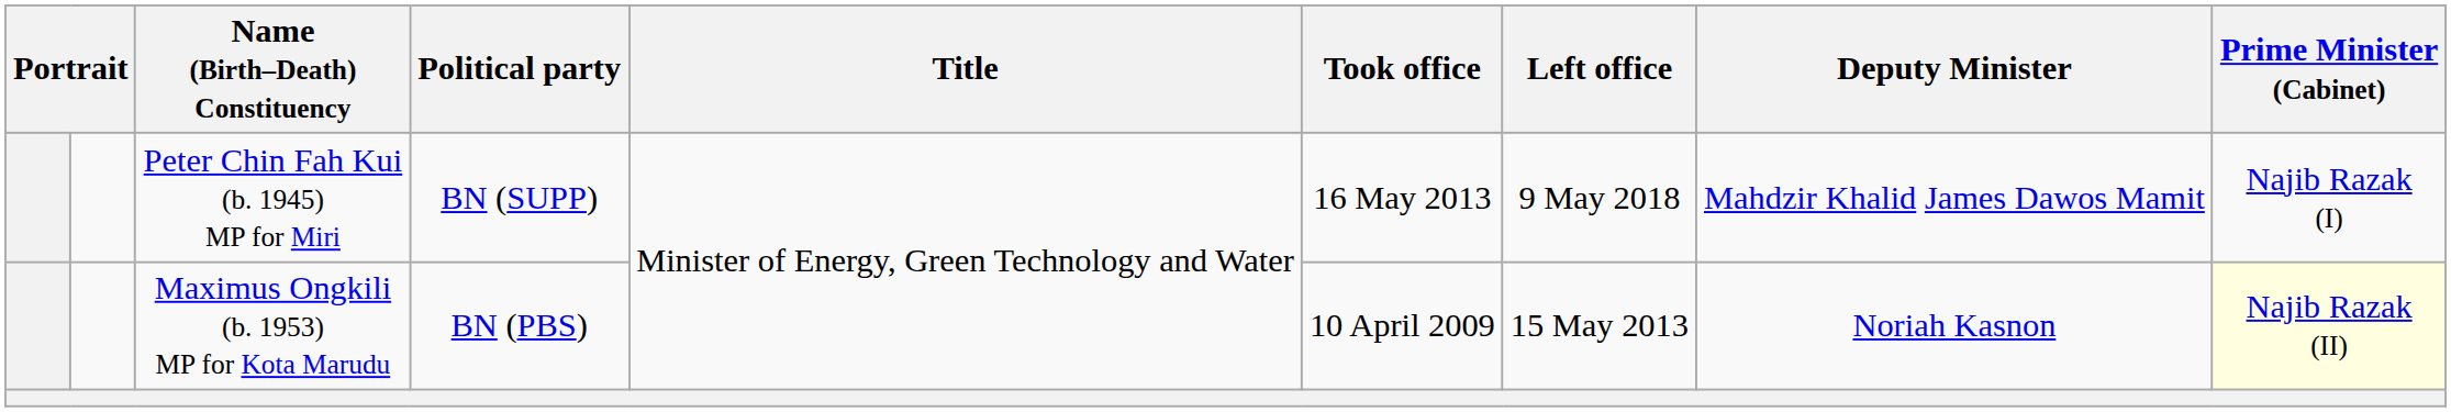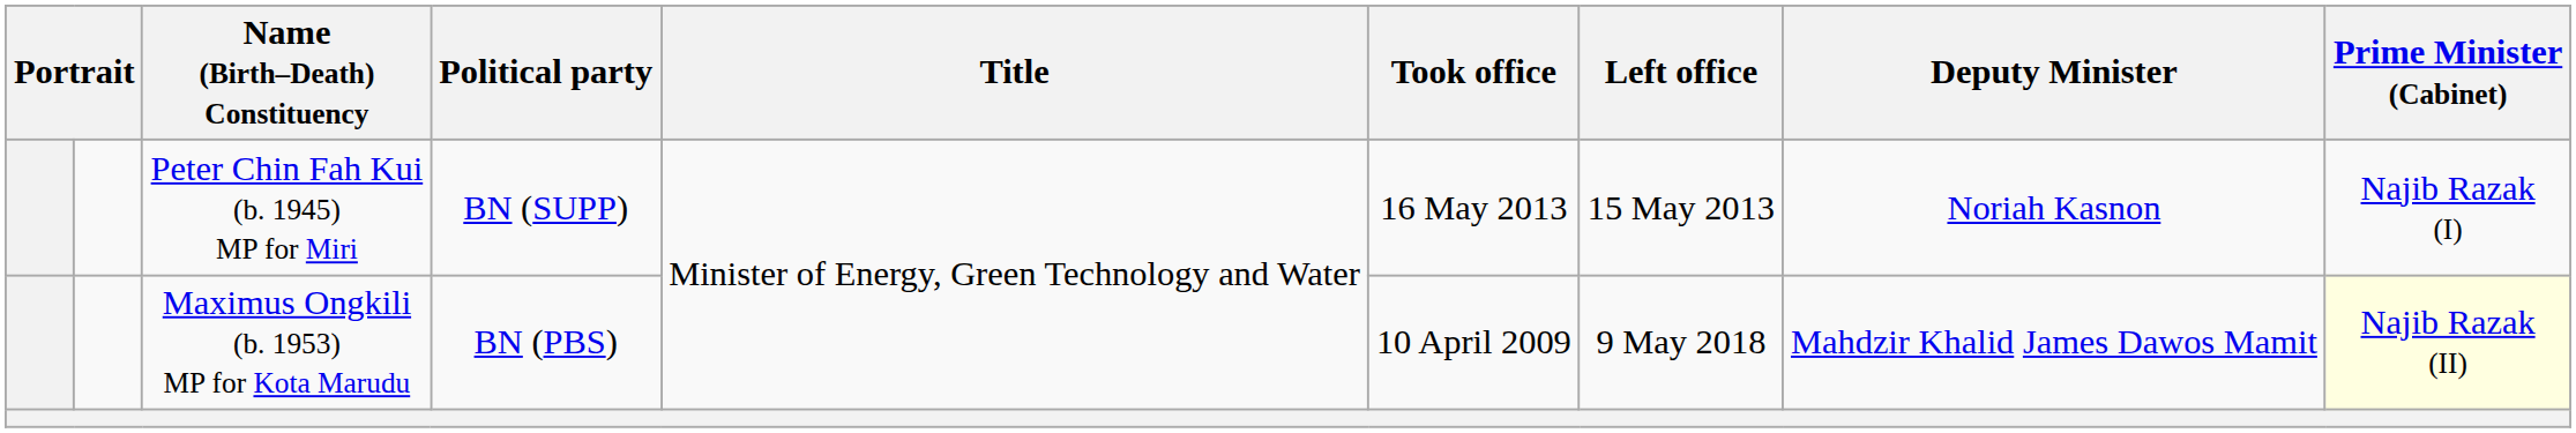Peter Chin Fah Kui (b. 1945) MP for Miri | Left office: 9 May 2018 -> 15 May 2013
Peter Chin Fah Kui (b. 1945) MP for Miri | Deputy Minister: Mahdzir Khalid James Dawos Mamit -> Noriah Kasnon
Maximus Ongkili (b. 1953) MP for Kota Marudu | Left office: 15 May 2013 -> 9 May 2018
Maximus Ongkili (b. 1953) MP for Kota Marudu | Deputy Minister: Noriah Kasnon -> Mahdzir Khalid James Dawos Mamit
